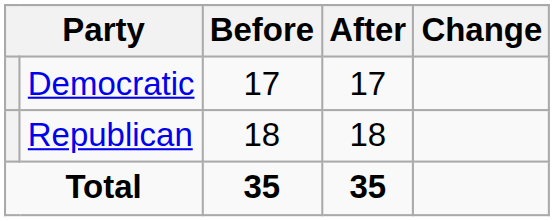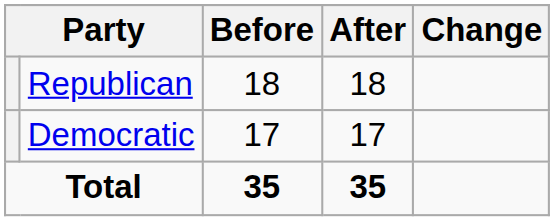rows swapped: Republican <-> Democratic
